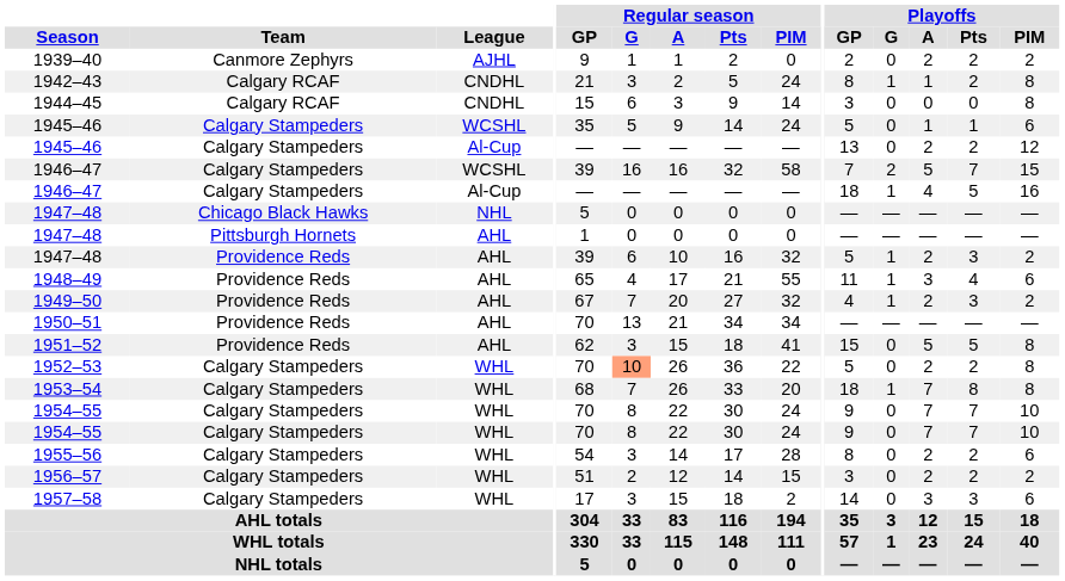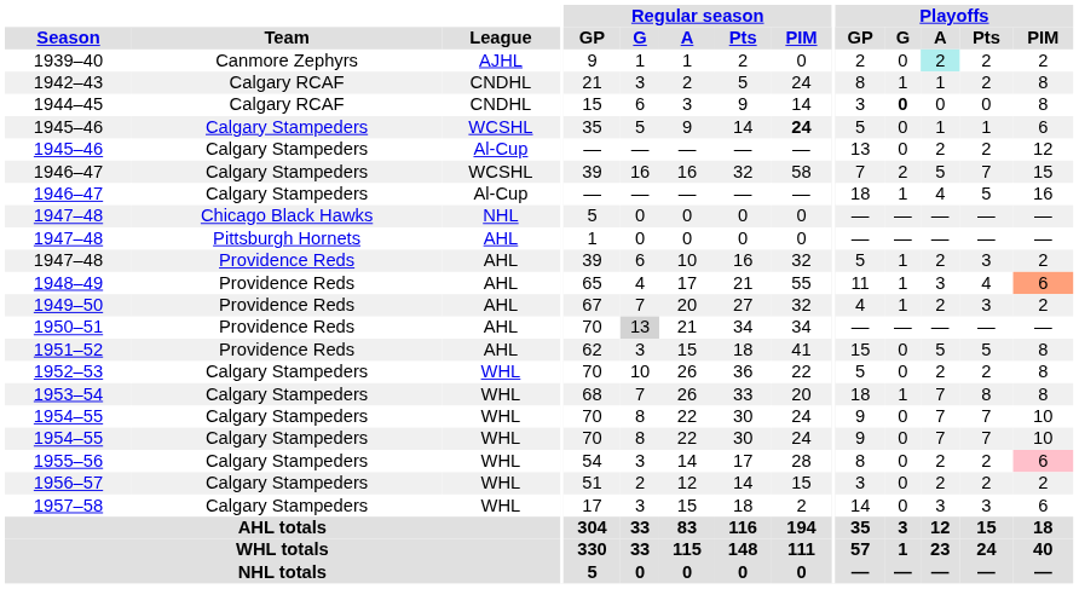1939–40 | Playoffs / A: no background -> paleturquoise background
1944–45 | Playoffs / G: normal -> bold
1945–46 / WCSHL | Regular season / PIM: normal -> bold
1948–49 | Playoffs / PIM: no background -> lightsalmon background
1950–51 | Regular season / G: no background -> lightgrey background
1952–53 | Regular season / G: lightsalmon background -> no background
1955–56 | Playoffs / PIM: no background -> pink background
